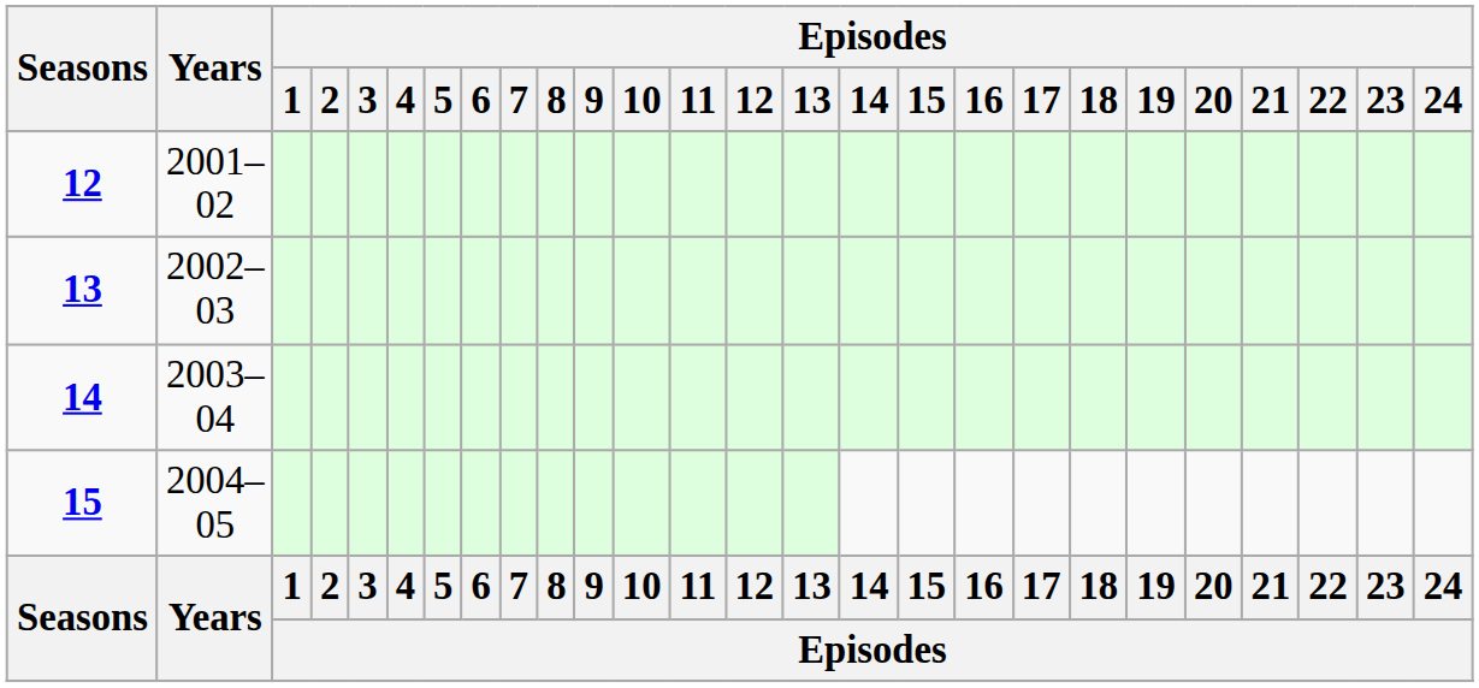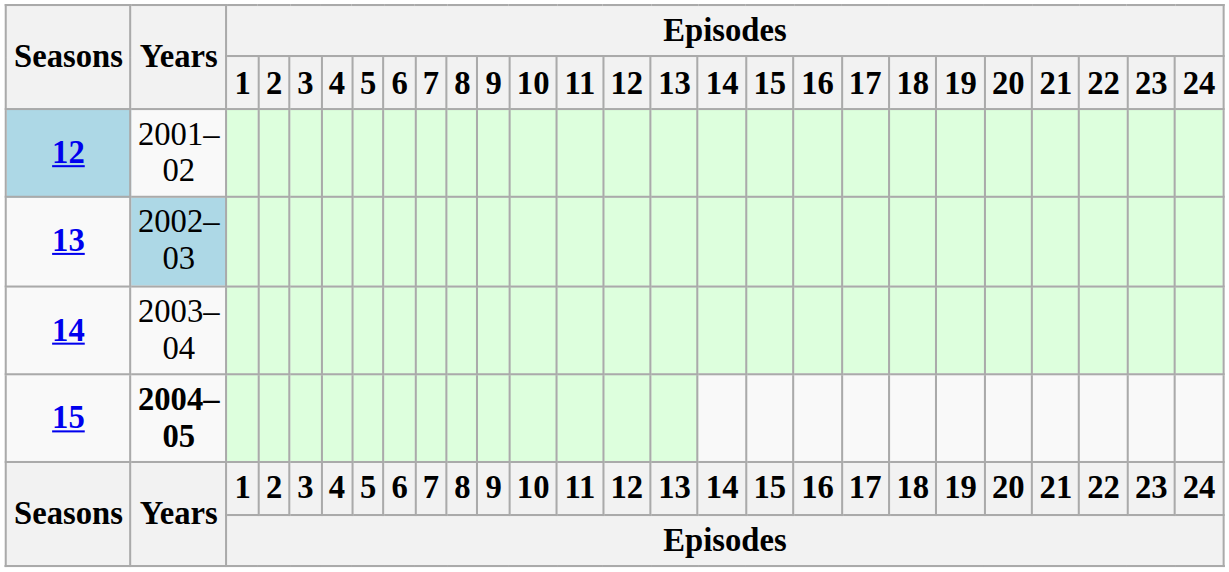row 3 | Seasons: no background -> lightblue background
row 4 | Years: no background -> lightblue background
row 6 | Years: normal -> bold
